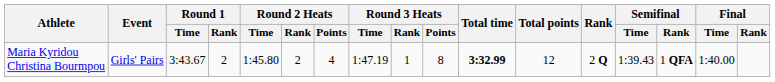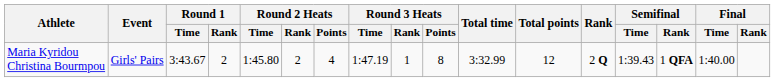Maria Kyridou Christina Bourmpou | Total time: bold -> normal
